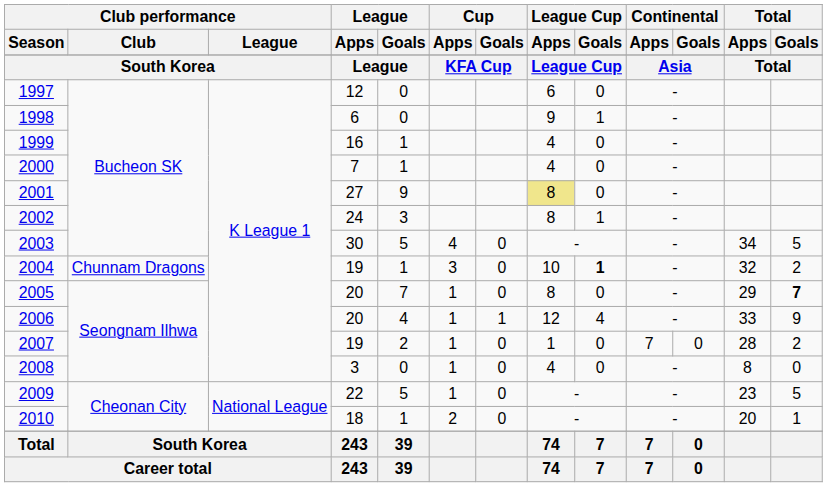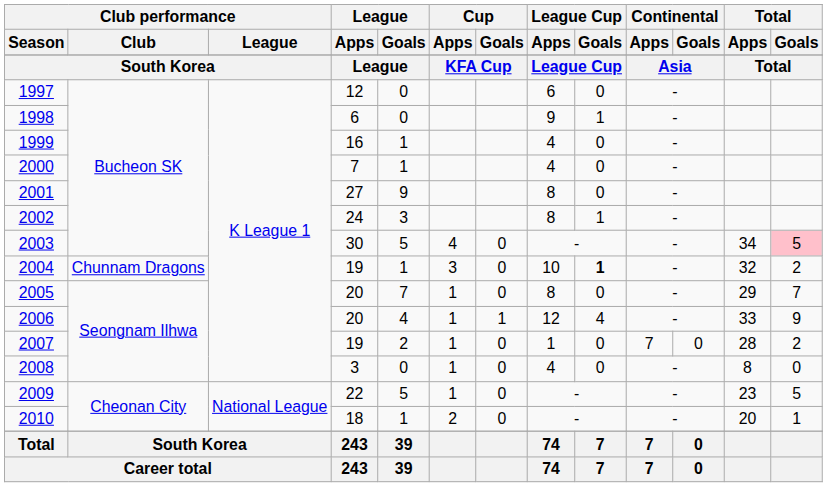2001 | League Cup / Apps: khaki background -> no background
2003 | Total / Goals: no background -> pink background
2005 | Total / Goals: bold -> normal
